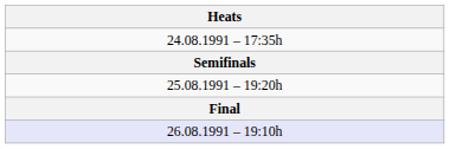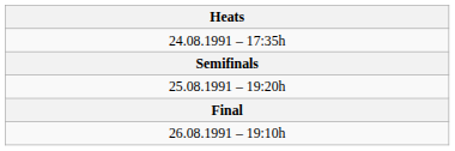row 6 | column 1: lavender background -> no background
